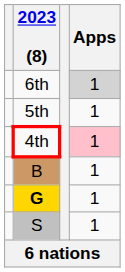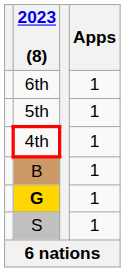6th | Apps: lightgrey background -> no background
4th | Apps: pink background -> no background
